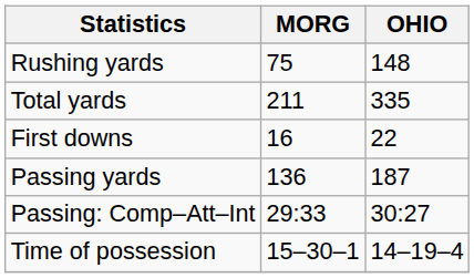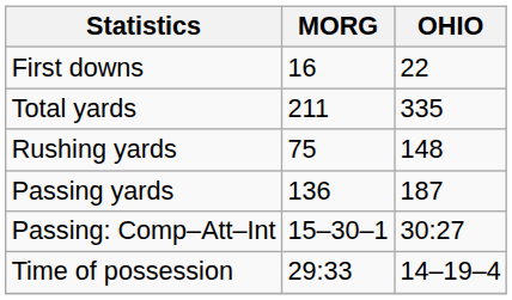rows swapped: First downs <-> Rushing yards
Passing: Comp–Att–Int | MORG: 29:33 -> 15–30–1
Time of possession | MORG: 15–30–1 -> 29:33
